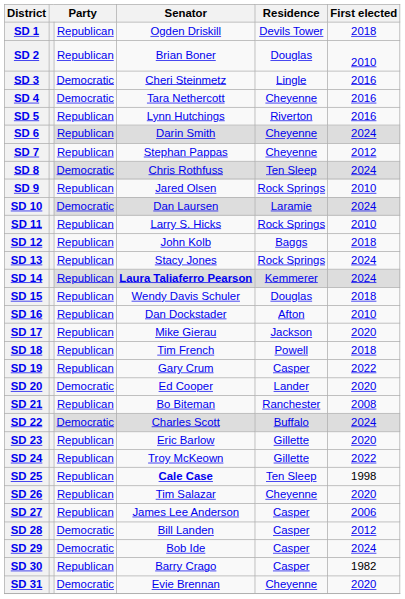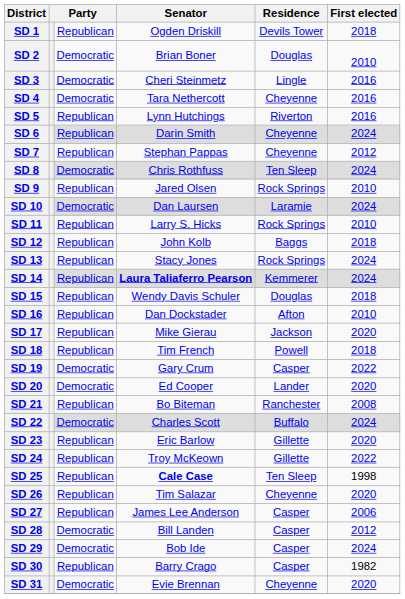SD 2 | column 3: Republican -> Democratic
SD 19 | column 3: Republican -> Democratic
